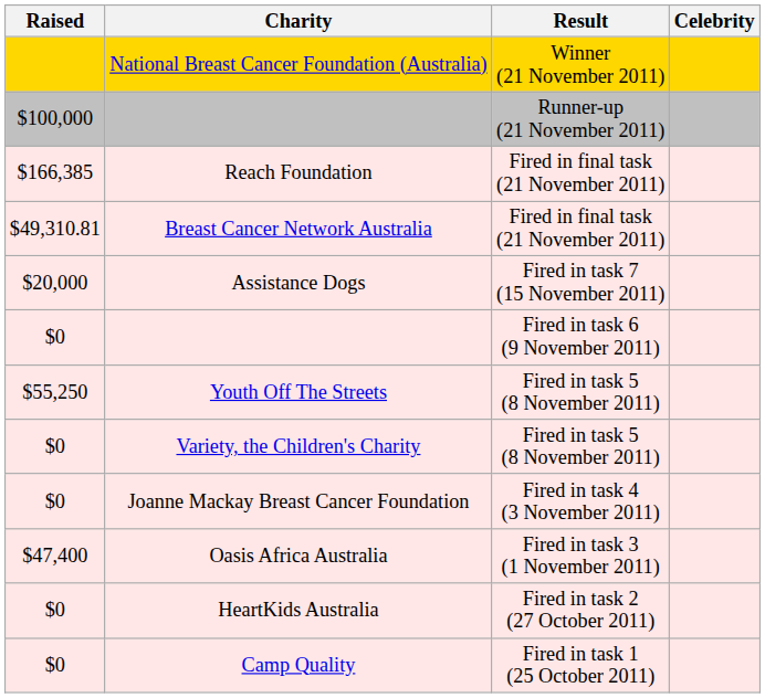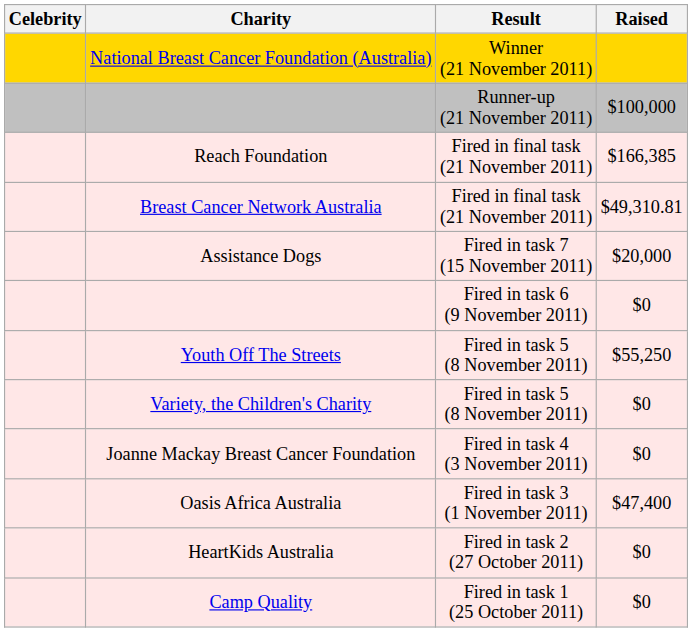columns swapped: Celebrity <-> Raised
